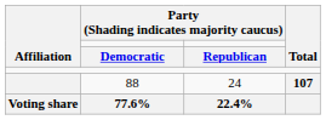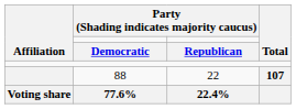107 | column 3: 24 -> 22
